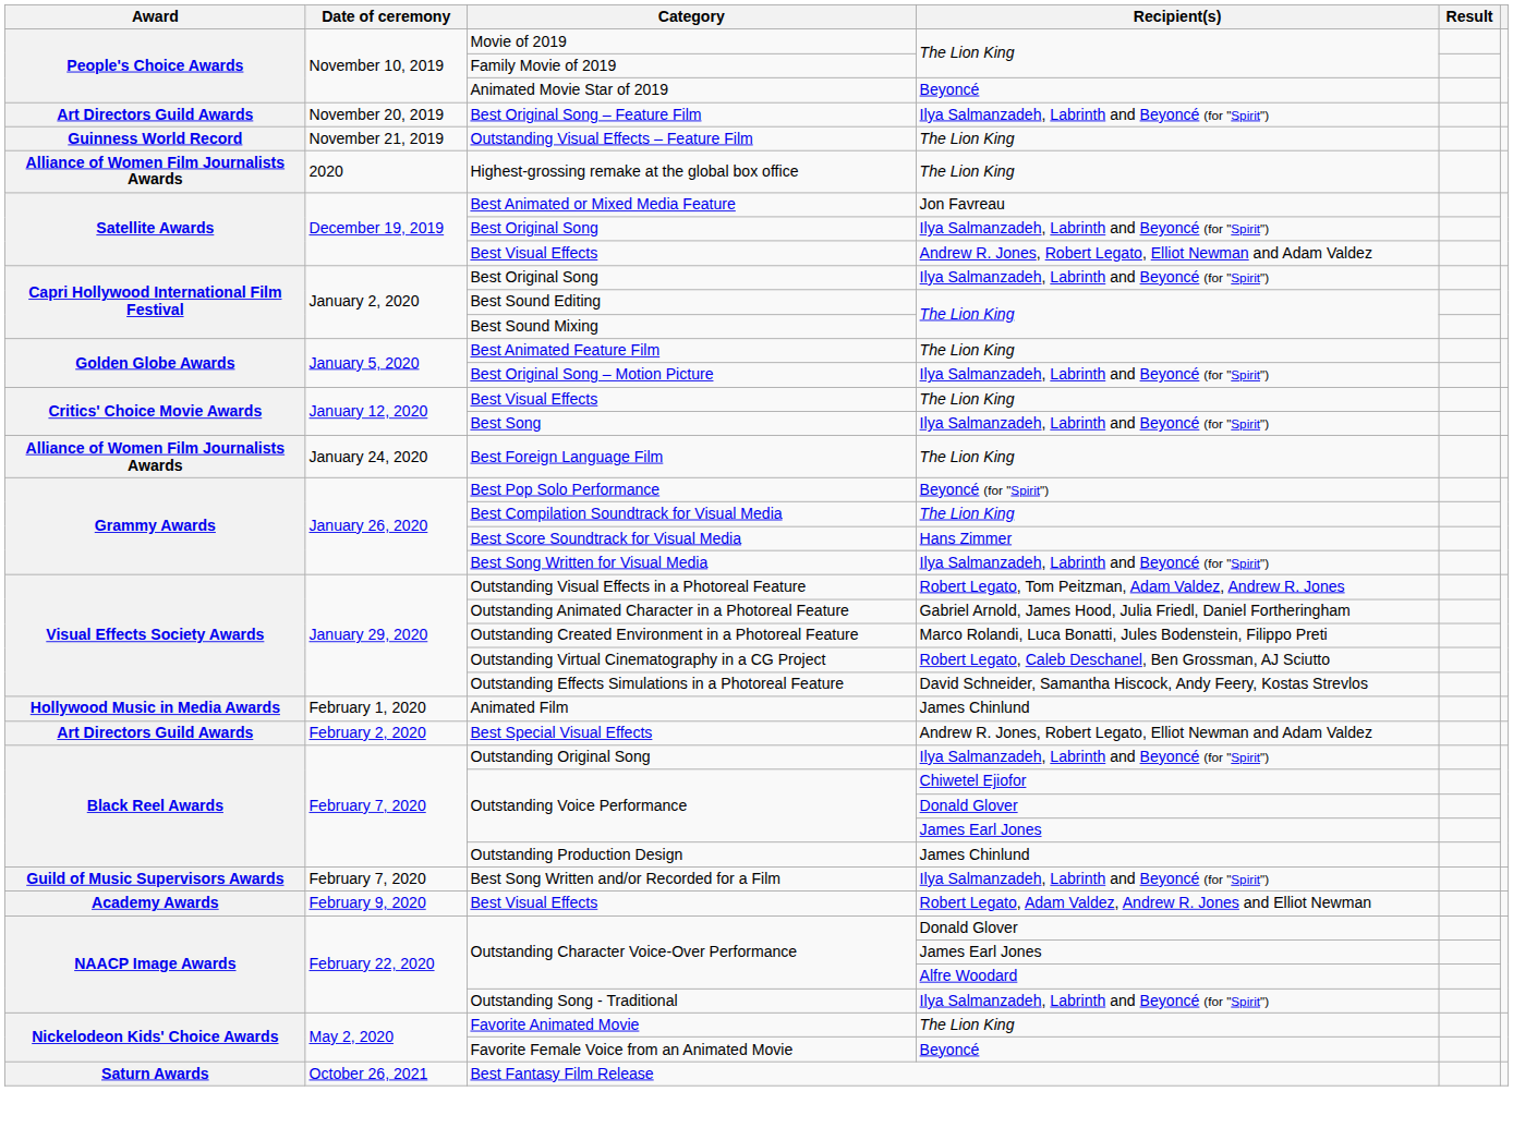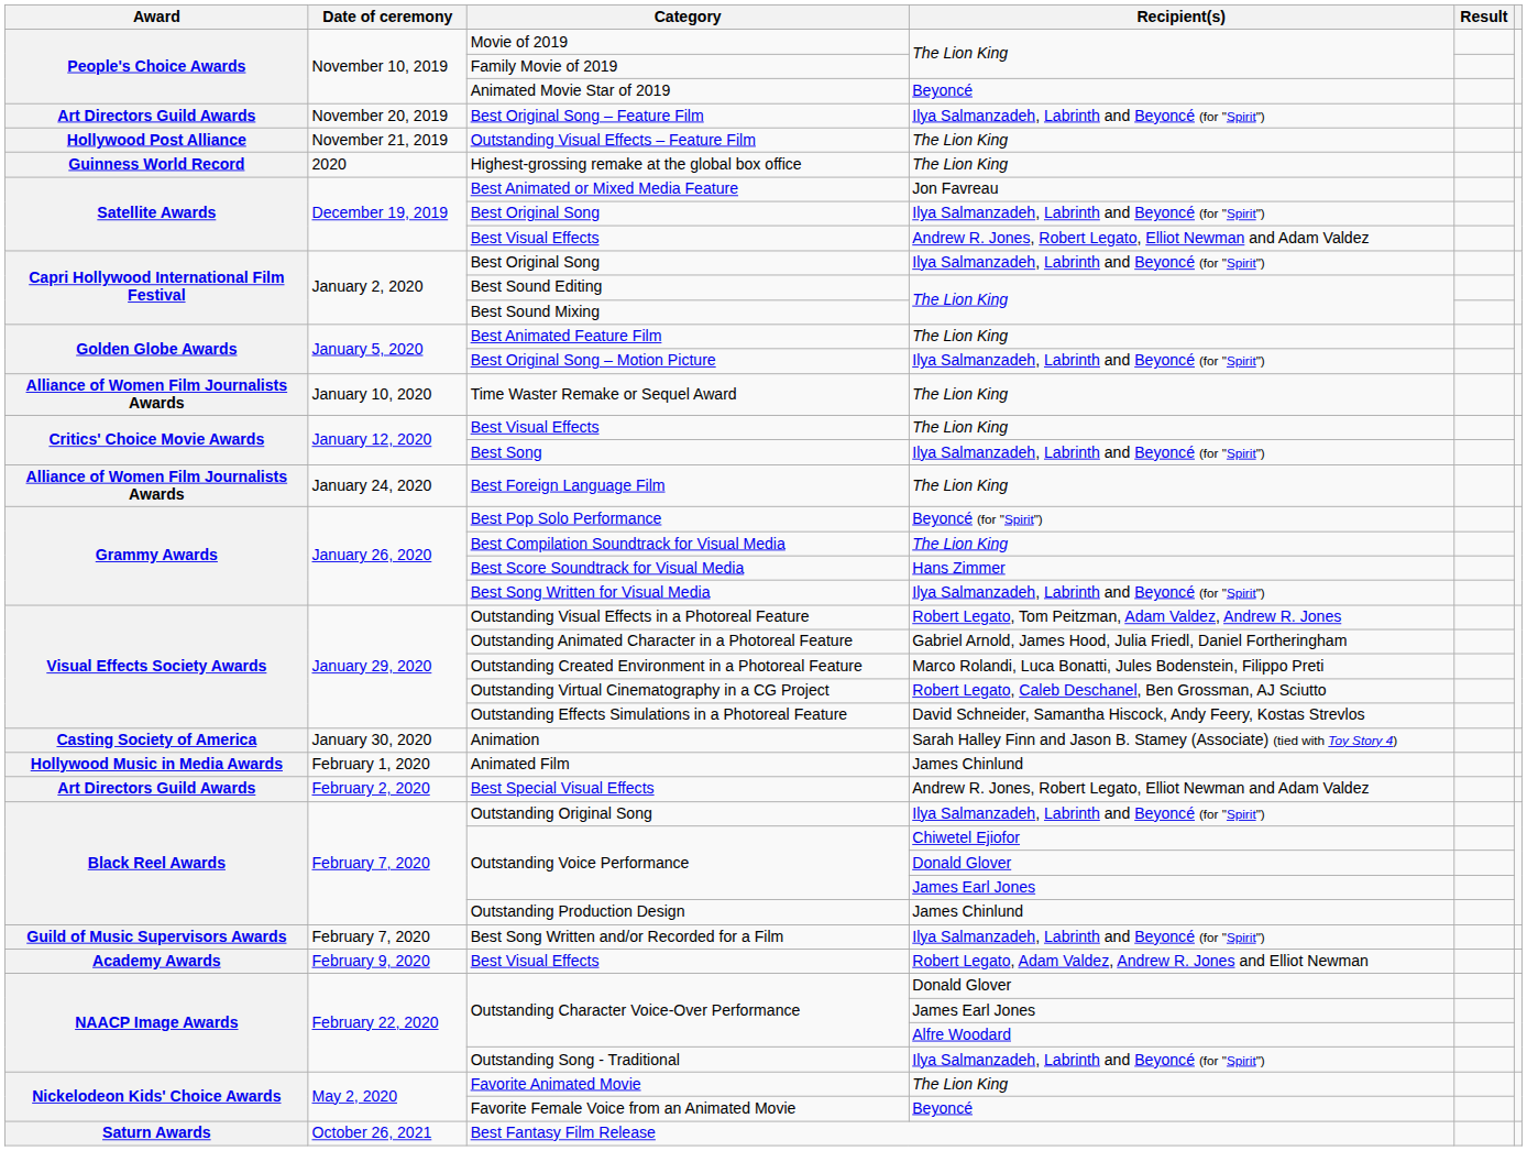Outstanding Visual Effects – Feature Film | Award: Guinness World Record -> Hollywood Post Alliance
Highest-grossing remake at the global box office | Award: Alliance of Women Film Journalists Awards -> Guinness World Record
+ row: Alliance of Women Film Journalists Awards | January 10, 2020 | Time Waster Remake or Sequel Award | The Lion King
+ row: Casting Society of America | January 30, 2020 | Animation | Sarah Halley Finn and Jason B. Stamey (Associate) (tied with Toy Story 4)
